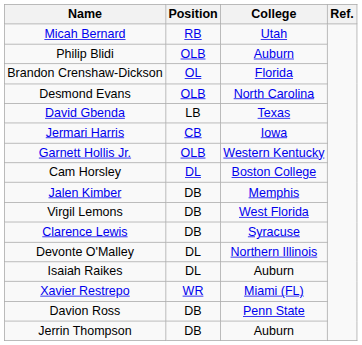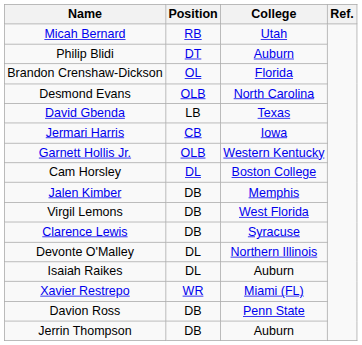Philip Blidi | Position: OLB -> DT
